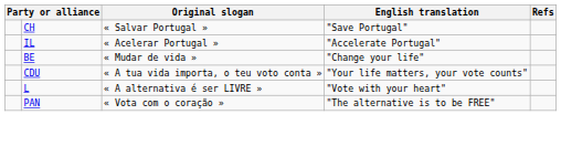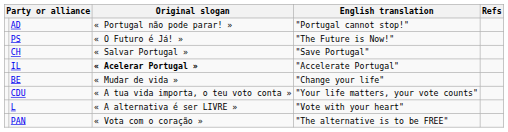+ row: AD | « Portugal não pode parar! » | "Portugal cannot stop!"
+ row: PS | « O Futuro é Já! » | "The Future is Now!"
IL | Original slogan: normal -> bold
